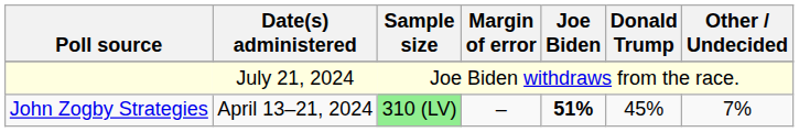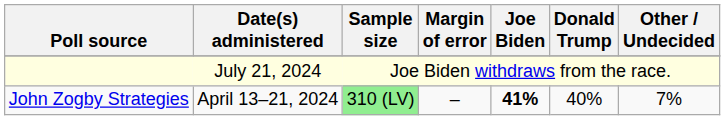John Zogby Strategies | Joe Biden: 51% -> 41%
John Zogby Strategies | Donald Trump: 45% -> 40%
